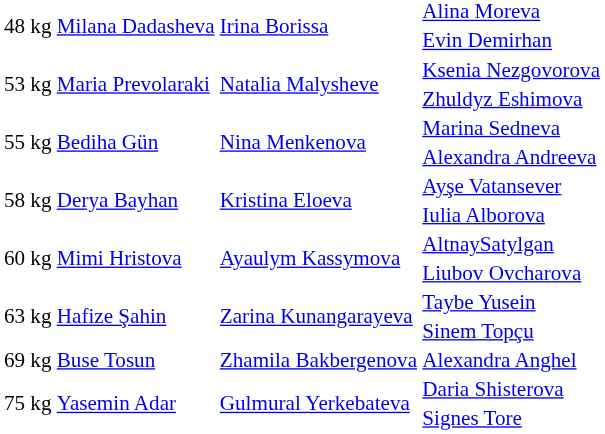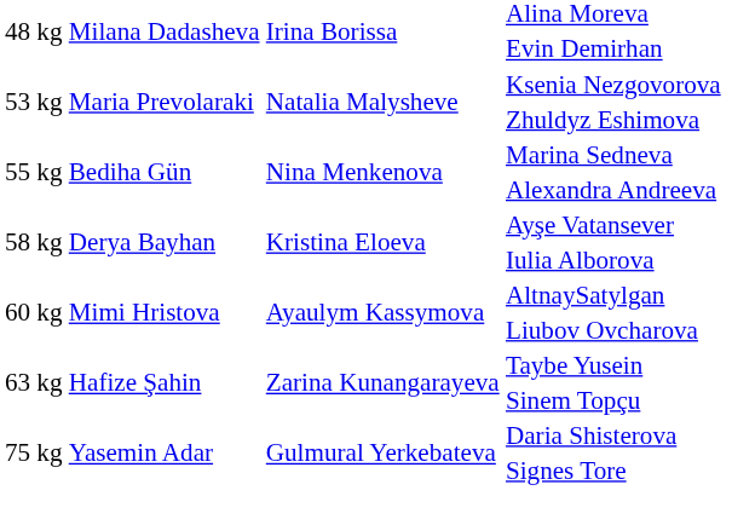- row: 69 kg | Buse Tosun | Zhamila Bakbergenova | Alexandra Anghel
